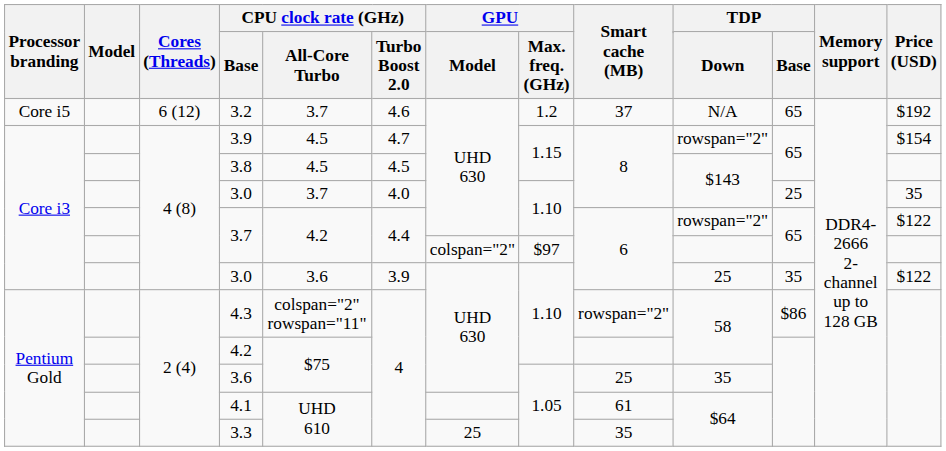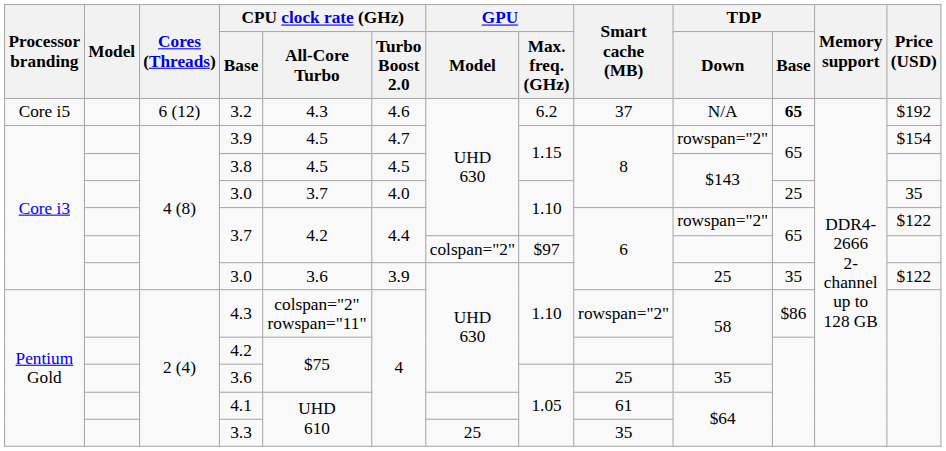3.2 | CPU clock rate (GHz) / All-Core Turbo: 3.7 -> 4.3
3.2 | GPU / Max. freq. (GHz): 1.2 -> 6.2
3.2 | TDP / Base: normal -> bold
